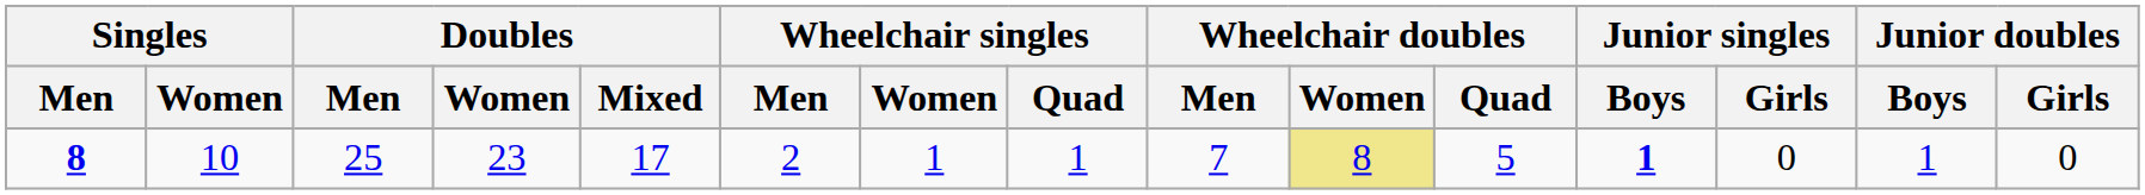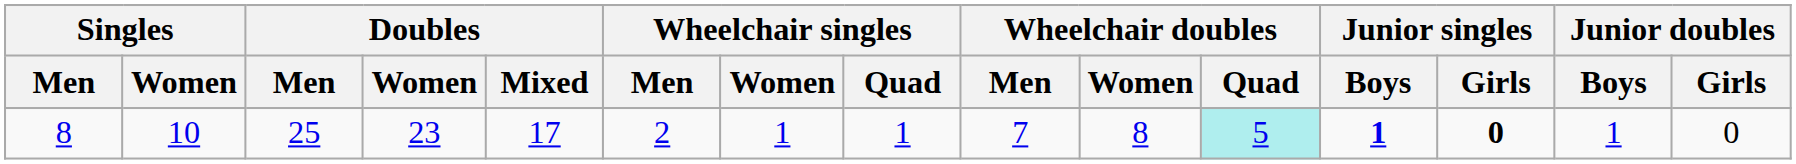row 3 | Singles / Men: bold -> normal
row 3 | Wheelchair doubles / Women: khaki background -> no background
row 3 | Wheelchair doubles / Quad: no background -> paleturquoise background
row 3 | Junior singles / Girls: normal -> bold
